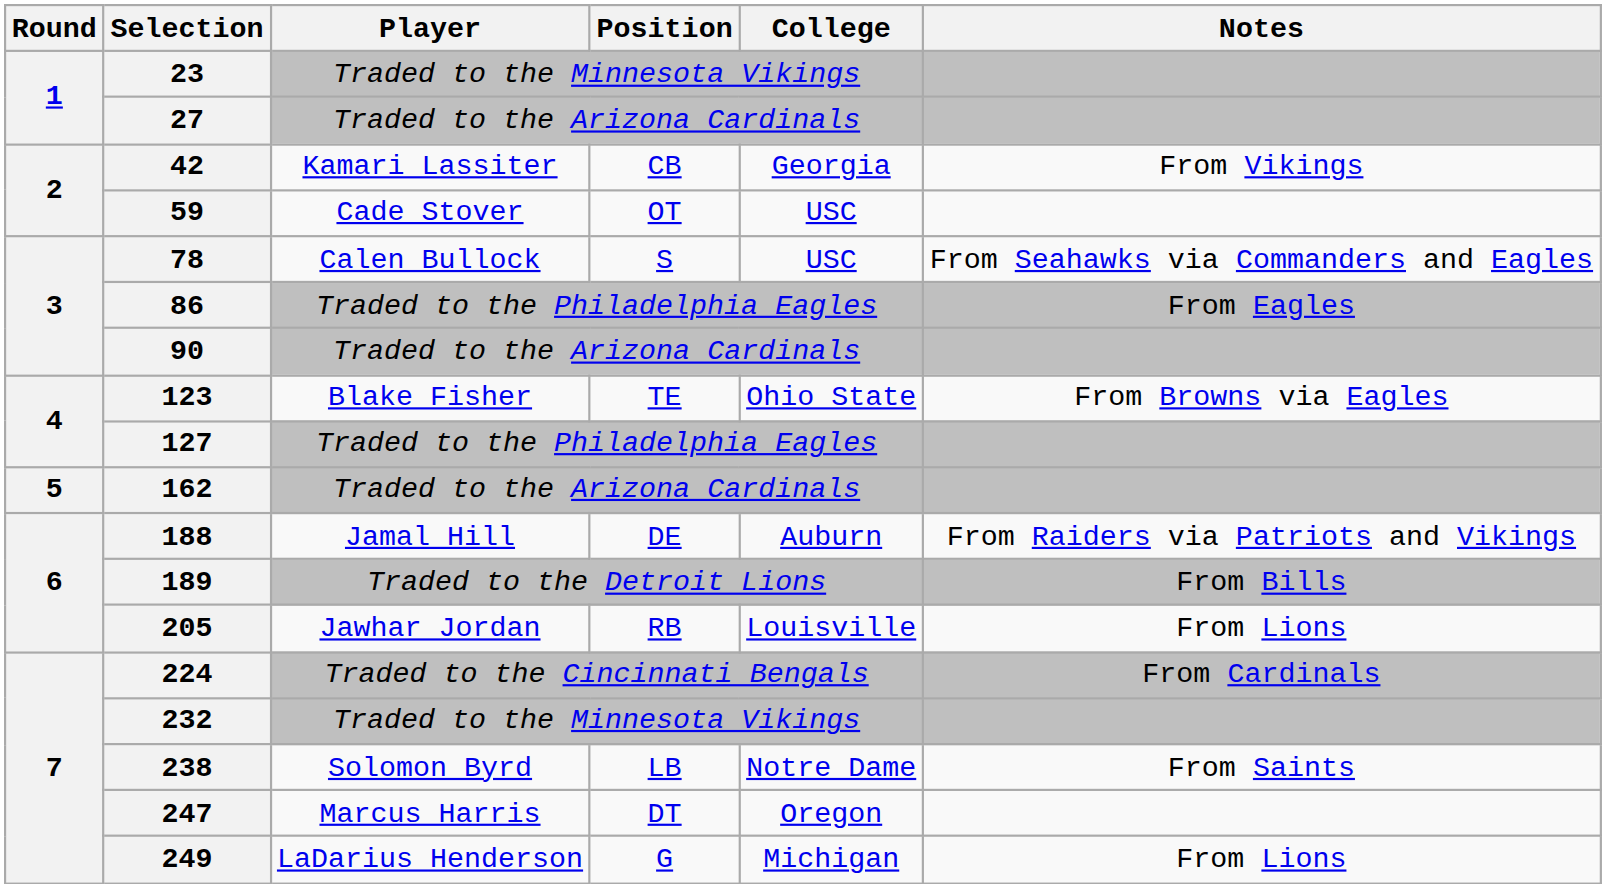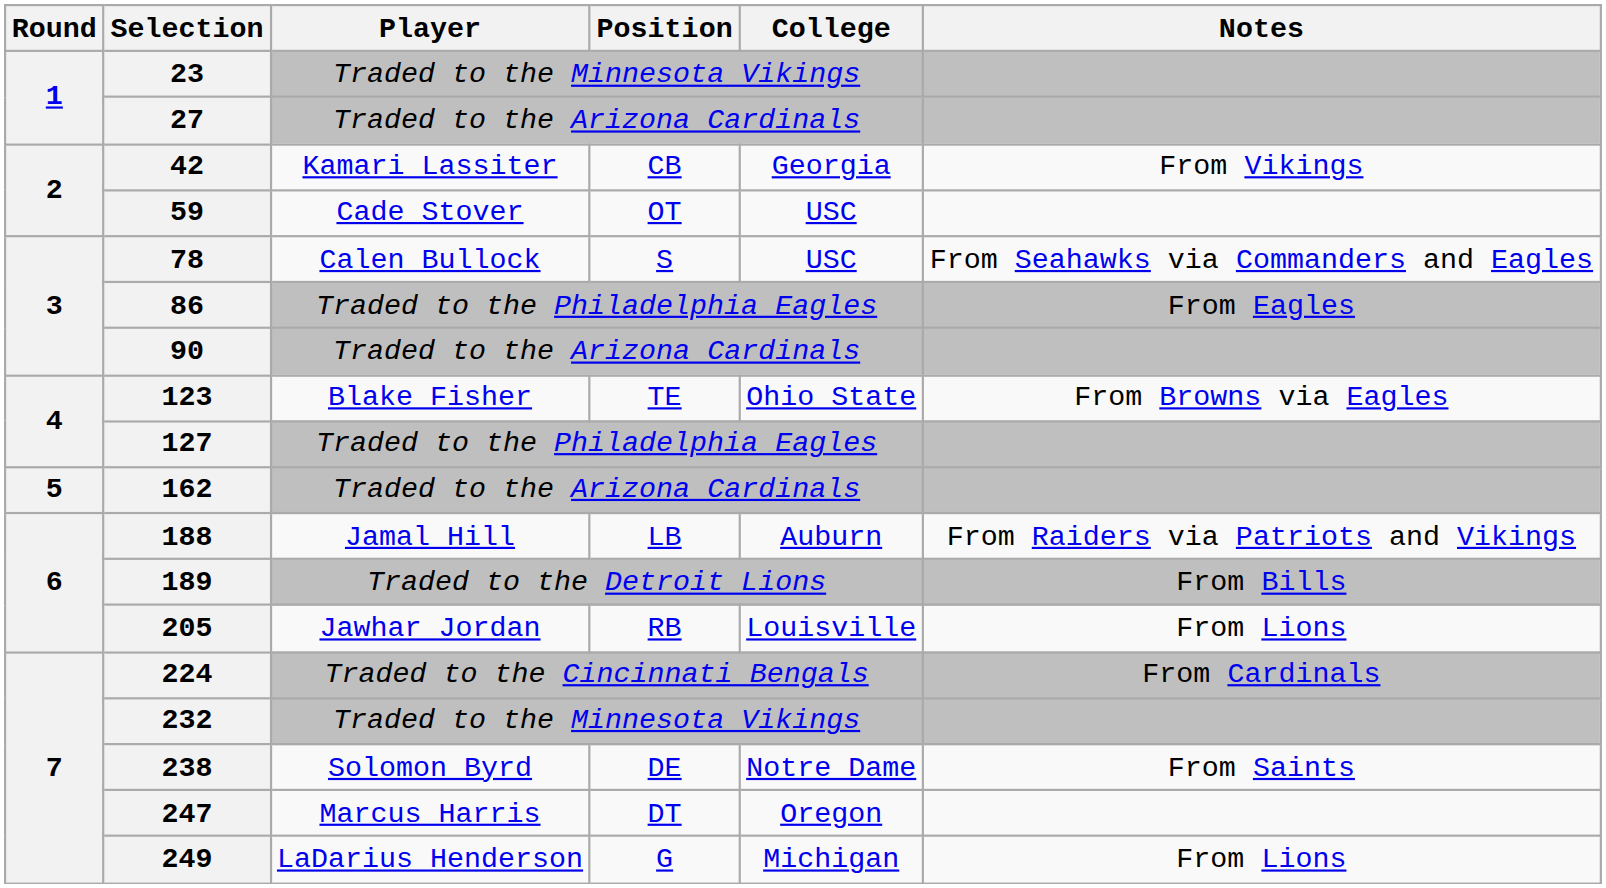188 | Position: DE -> LB
238 | Position: LB -> DE
